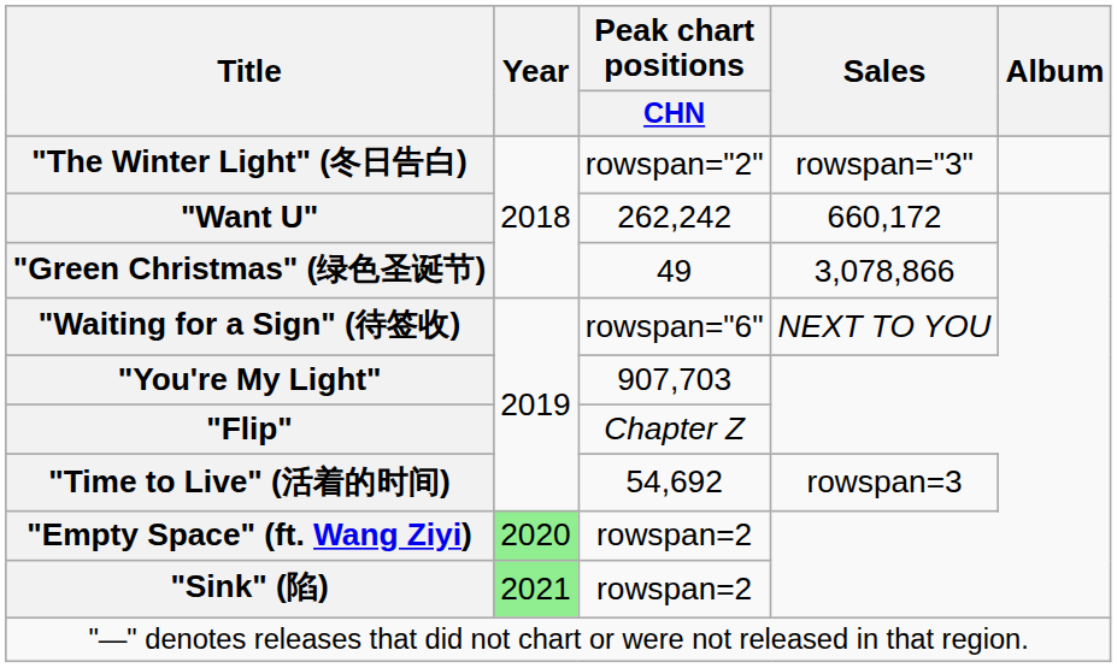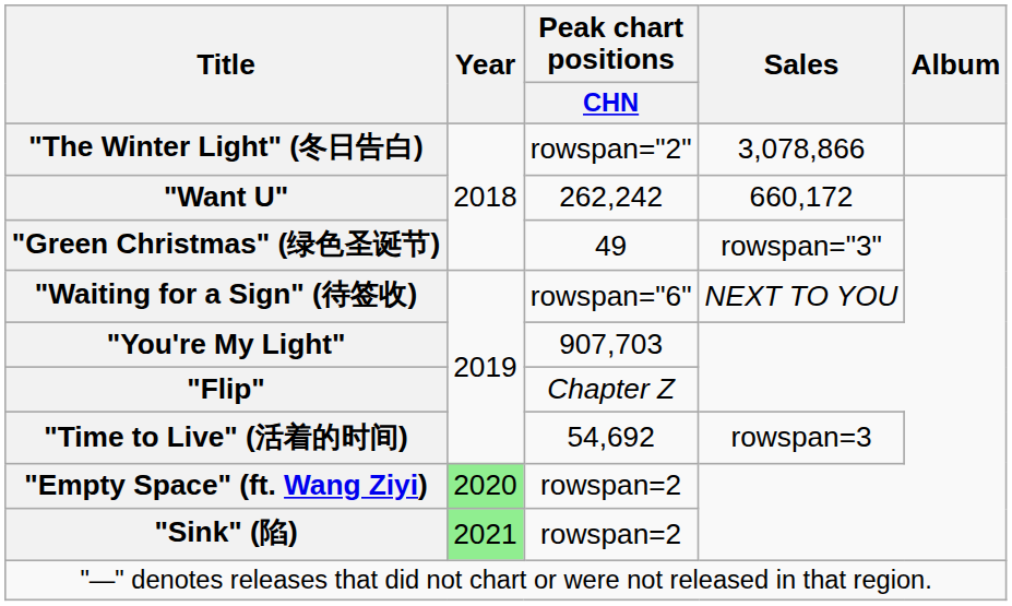"The Winter Light" (冬日告白) | Sales: rowspan="3" -> 3,078,866
"Green Christmas" (绿色圣诞节) | Sales: 3,078,866 -> rowspan="3"
